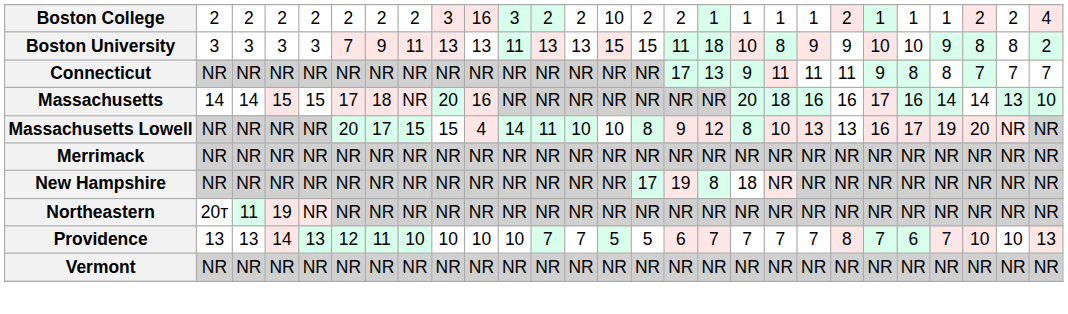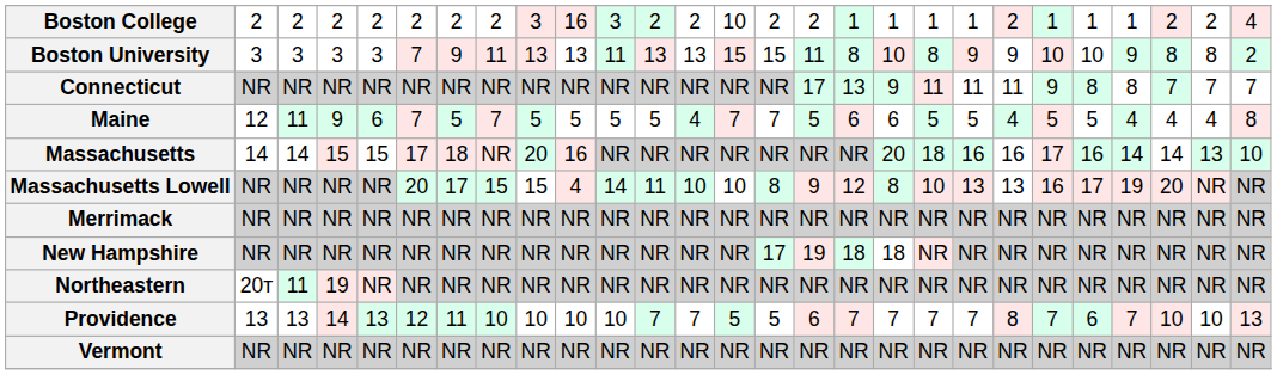Boston University | column 17: 18 -> 8
+ row: Maine | 12 | 11 | 9 | 6 | 7 | 5 | 7 | 5 | 5 | 5 | 5 | 4 | 7 | 7 | 5 | 6 | 6 | 5 | 5 | 4 | 5 | 5 | 4 | 4 | 4 | 8
New Hampshire | column 17: 8 -> 18
